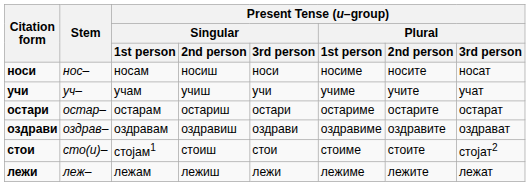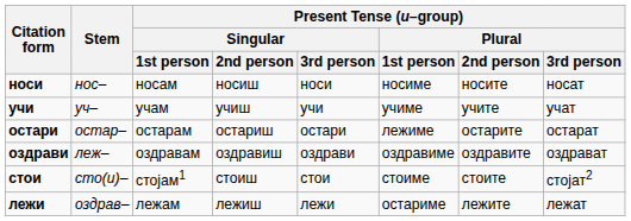row 6 | Present Tense (и–group) / Plural / 1st person: остариме -> лежиме
row 7 | Stem: оздрав– -> леж–
row 9 | Stem: леж– -> оздрав–
row 9 | Present Tense (и–group) / Plural / 1st person: лежиме -> остариме
